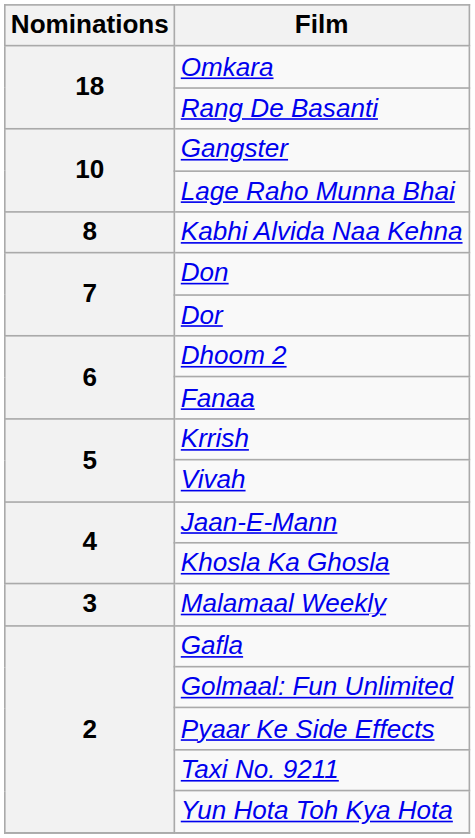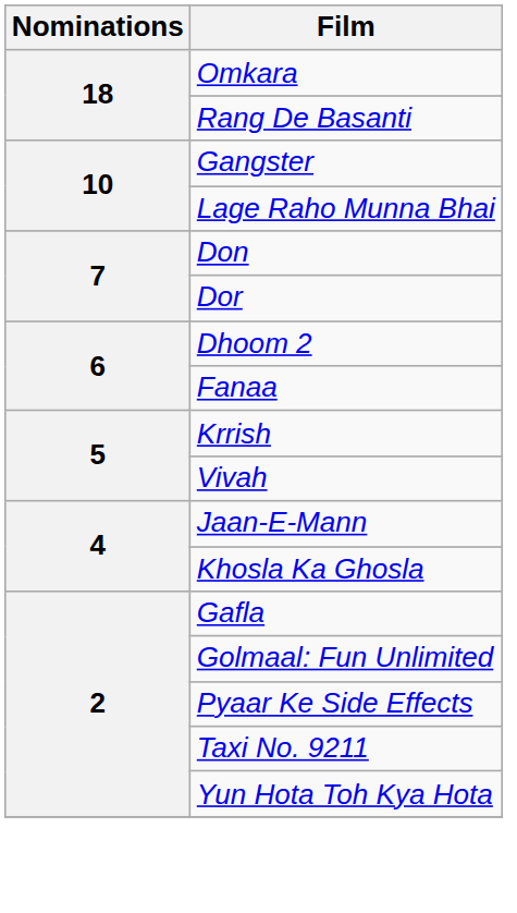- row: 8 | Kabhi Alvida Naa Kehna
- row: 3 | Malamaal Weekly
